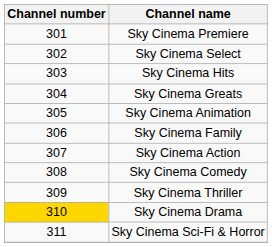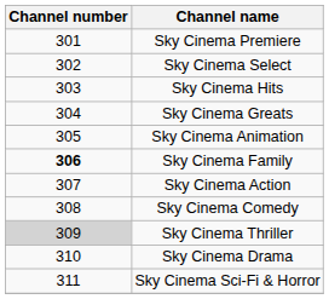Sky Cinema Family | Channel number: normal -> bold
Sky Cinema Thriller | Channel number: no background -> lightgrey background
Sky Cinema Drama | Channel number: gold background -> no background
